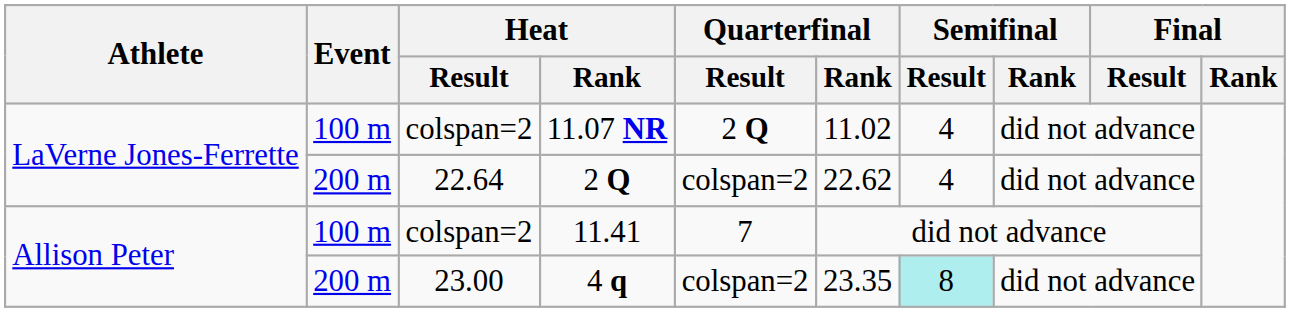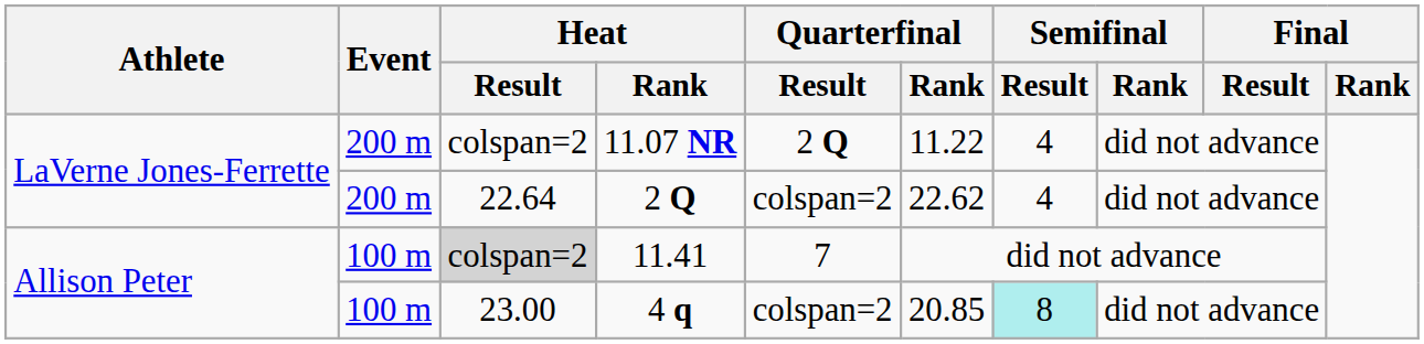11.07 NR | Event: 100 m -> 200 m
11.07 NR | Quarterfinal / Rank: 11.02 -> 11.22
11.41 | Heat / Result: no background -> lightgrey background
4 q | Event: 200 m -> 100 m
4 q | Quarterfinal / Rank: 23.35 -> 20.85
